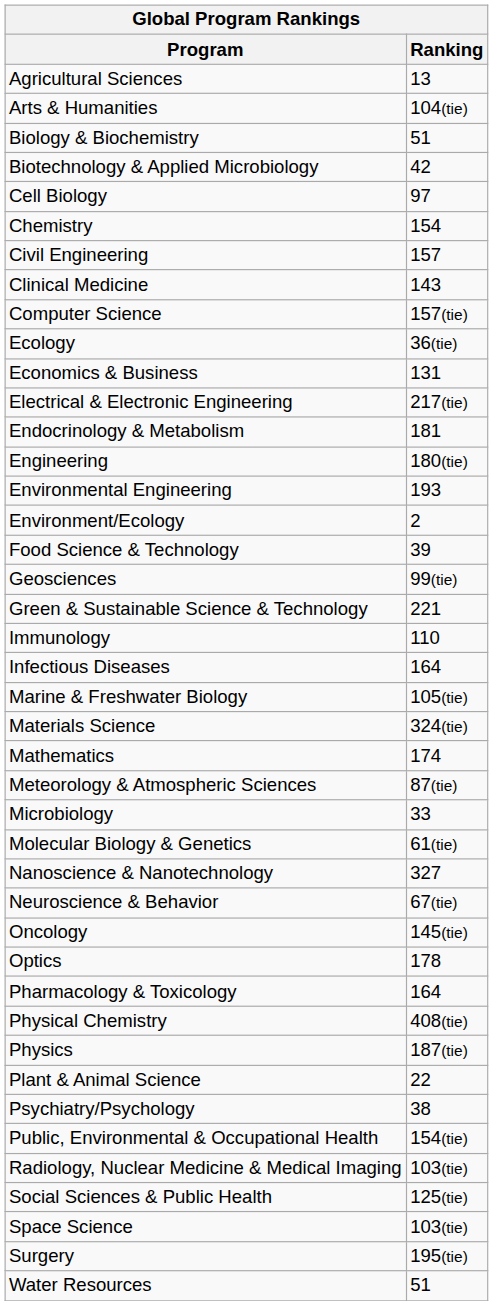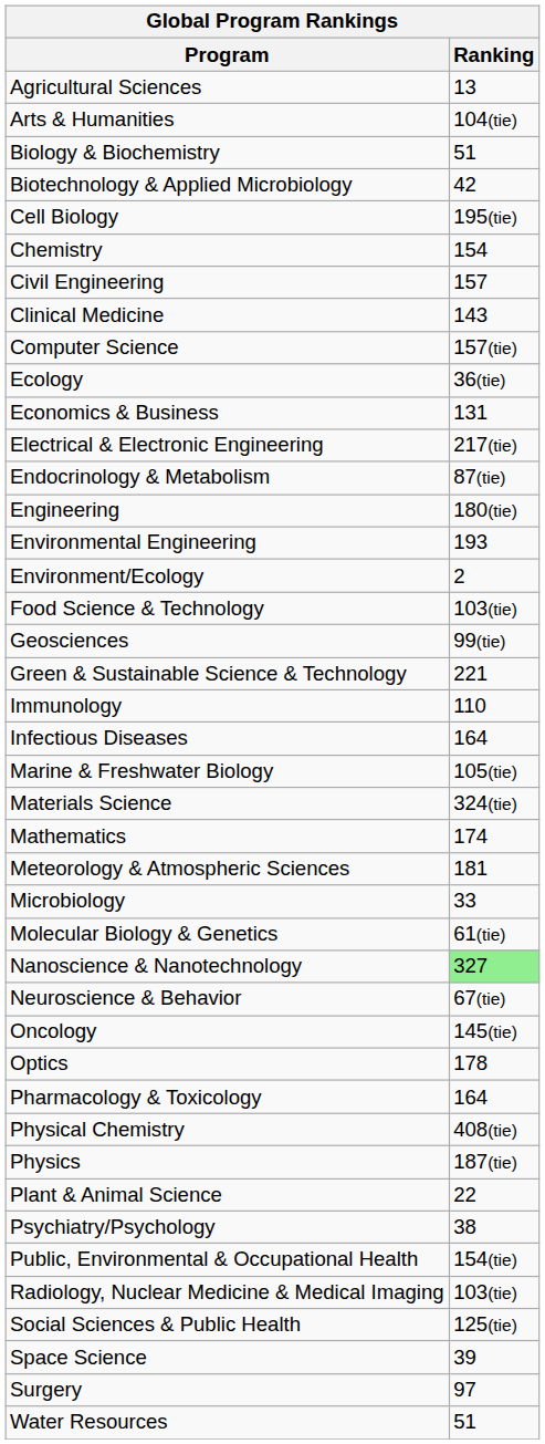Cell Biology | Ranking: 97 -> 195(tie)
Endocrinology & Metabolism | Ranking: 181 -> 87(tie)
Food Science & Technology | Ranking: 39 -> 103(tie)
Meteorology & Atmospheric Sciences | Ranking: 87(tie) -> 181
Nanoscience & Nanotechnology | Ranking: no background -> lightgreen background
Space Science | Ranking: 103(tie) -> 39
Surgery | Ranking: 195(tie) -> 97
